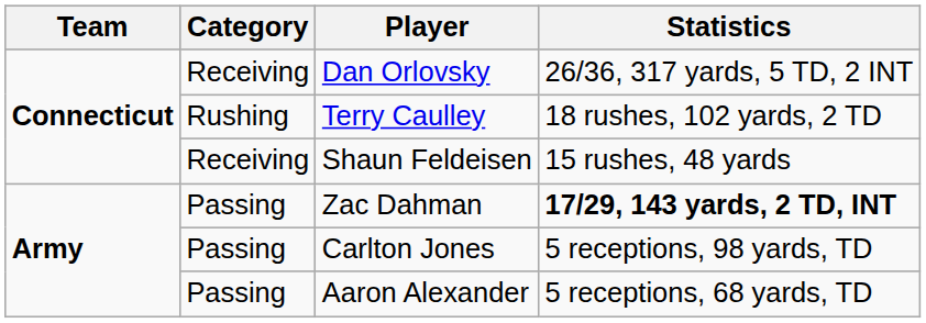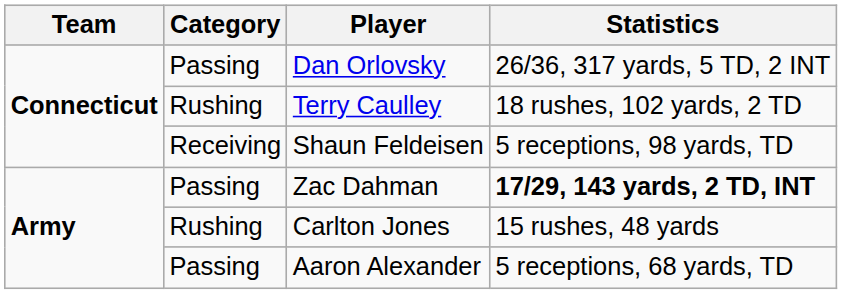Dan Orlovsky | Category: Receiving -> Passing
Shaun Feldeisen | Statistics: 15 rushes, 48 yards -> 5 receptions, 98 yards, TD
Carlton Jones | Category: Passing -> Rushing
Carlton Jones | Statistics: 5 receptions, 98 yards, TD -> 15 rushes, 48 yards
